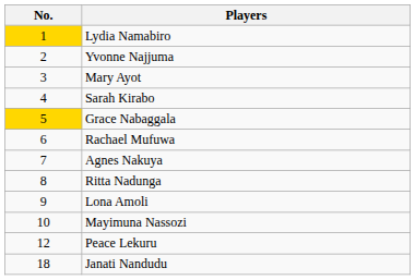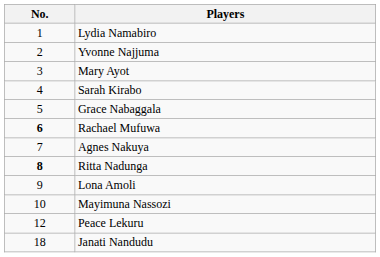Lydia Namabiro | No.: gold background -> no background
Grace Nabaggala | No.: gold background -> no background
Rachael Mufuwa | No.: normal -> bold
Ritta Nadunga | No.: normal -> bold
